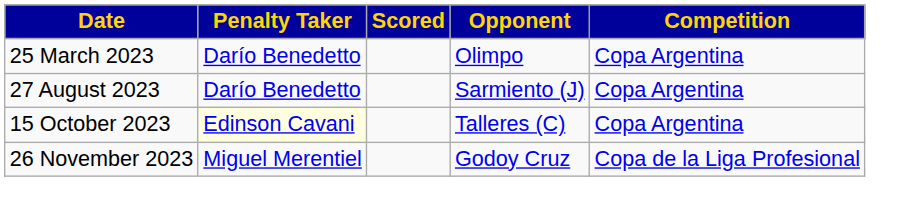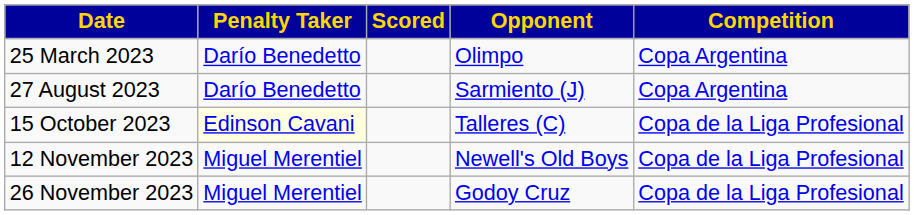15 October 2023 | Competition: Copa Argentina -> Copa de la Liga Profesional
+ row: 12 November 2023 | Miguel Merentiel | Newell's Old Boys | Copa de la Liga Profesional
